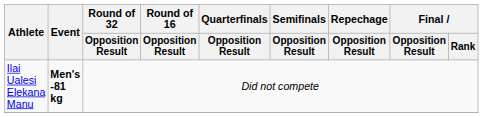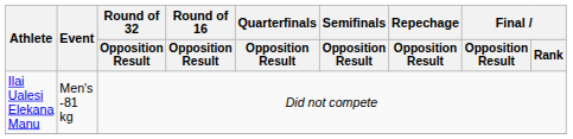Ilai Ualesi Elekana Manu | Event: bold -> normal
